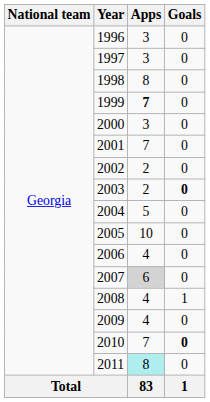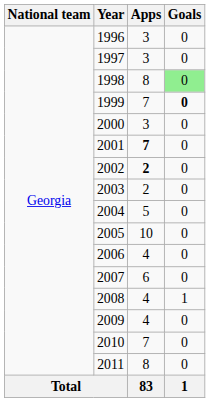1998 | Goals: no background -> lightgreen background
1999 | Apps: bold -> normal
1999 | Goals: normal -> bold
2001 | Apps: normal -> bold
2002 | Apps: normal -> bold
2003 | Goals: bold -> normal
2007 | Apps: lightgrey background -> no background
2010 | Goals: bold -> normal
2011 | Apps: paleturquoise background -> no background
